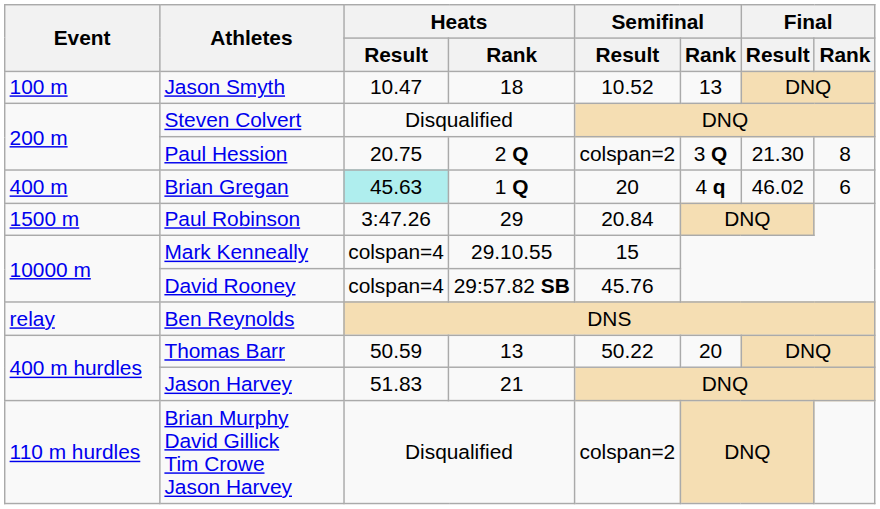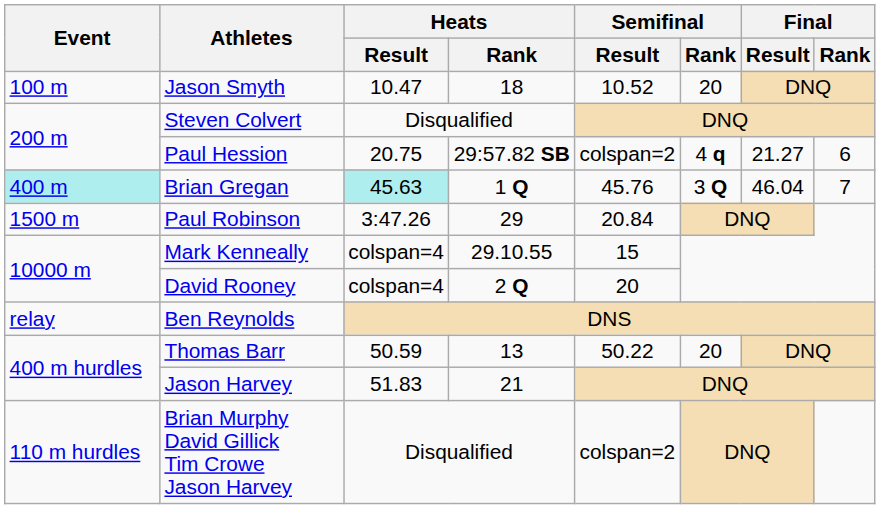Jason Smyth | Semifinal / Rank: 13 -> 20
Paul Hession | Heats / Rank: 2 Q -> 29:57.82 SB
Paul Hession | Semifinal / Rank: 3 Q -> 4 q
Paul Hession | Final / Result: 21.30 -> 21.27
Paul Hession | Final / Rank: 8 -> 6
Brian Gregan | Event: no background -> paleturquoise background
Brian Gregan | Semifinal / Result: 20 -> 45.76
Brian Gregan | Semifinal / Rank: 4 q -> 3 Q
Brian Gregan | Final / Result: 46.02 -> 46.04
Brian Gregan | Final / Rank: 6 -> 7
David Rooney | Heats / Rank: 29:57.82 SB -> 2 Q
David Rooney | Semifinal / Result: 45.76 -> 20
